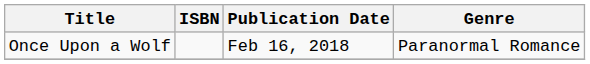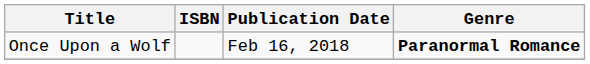Once Upon a Wolf | Genre: normal -> bold
